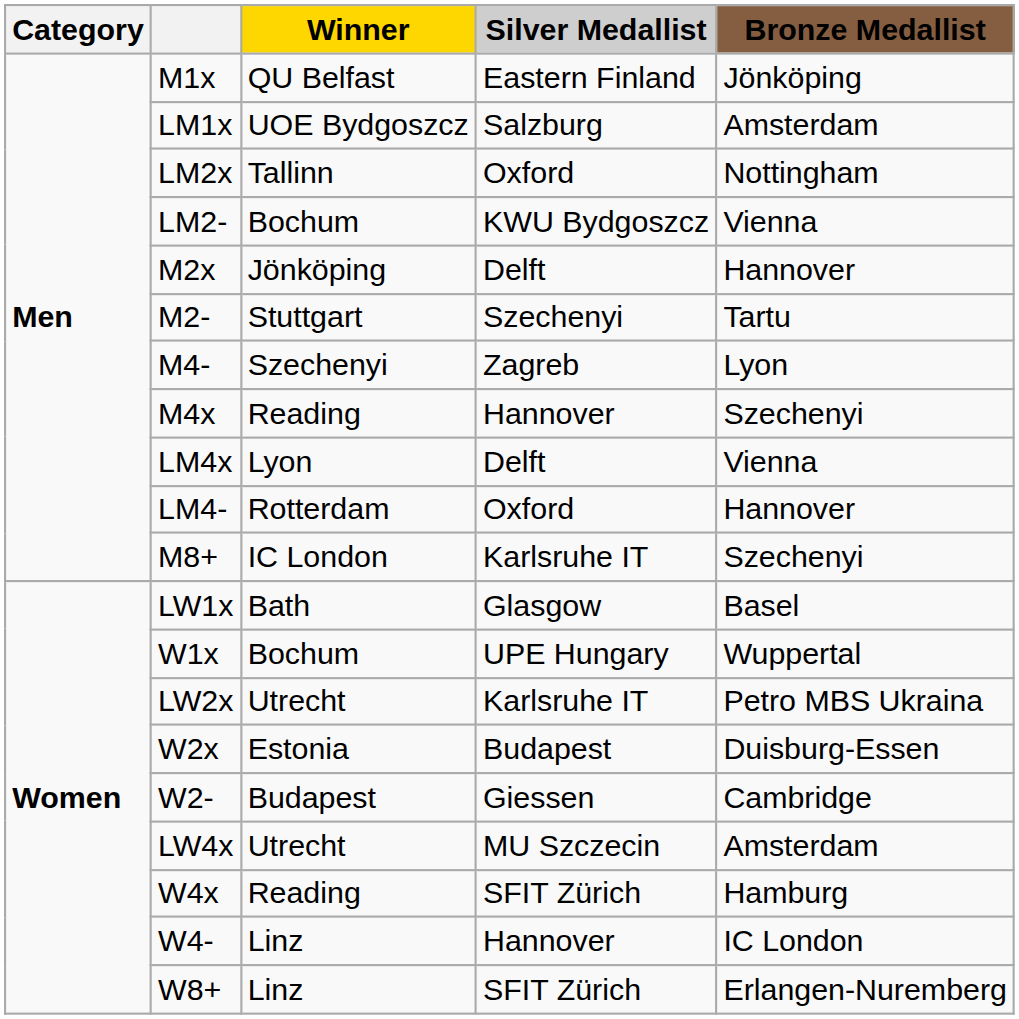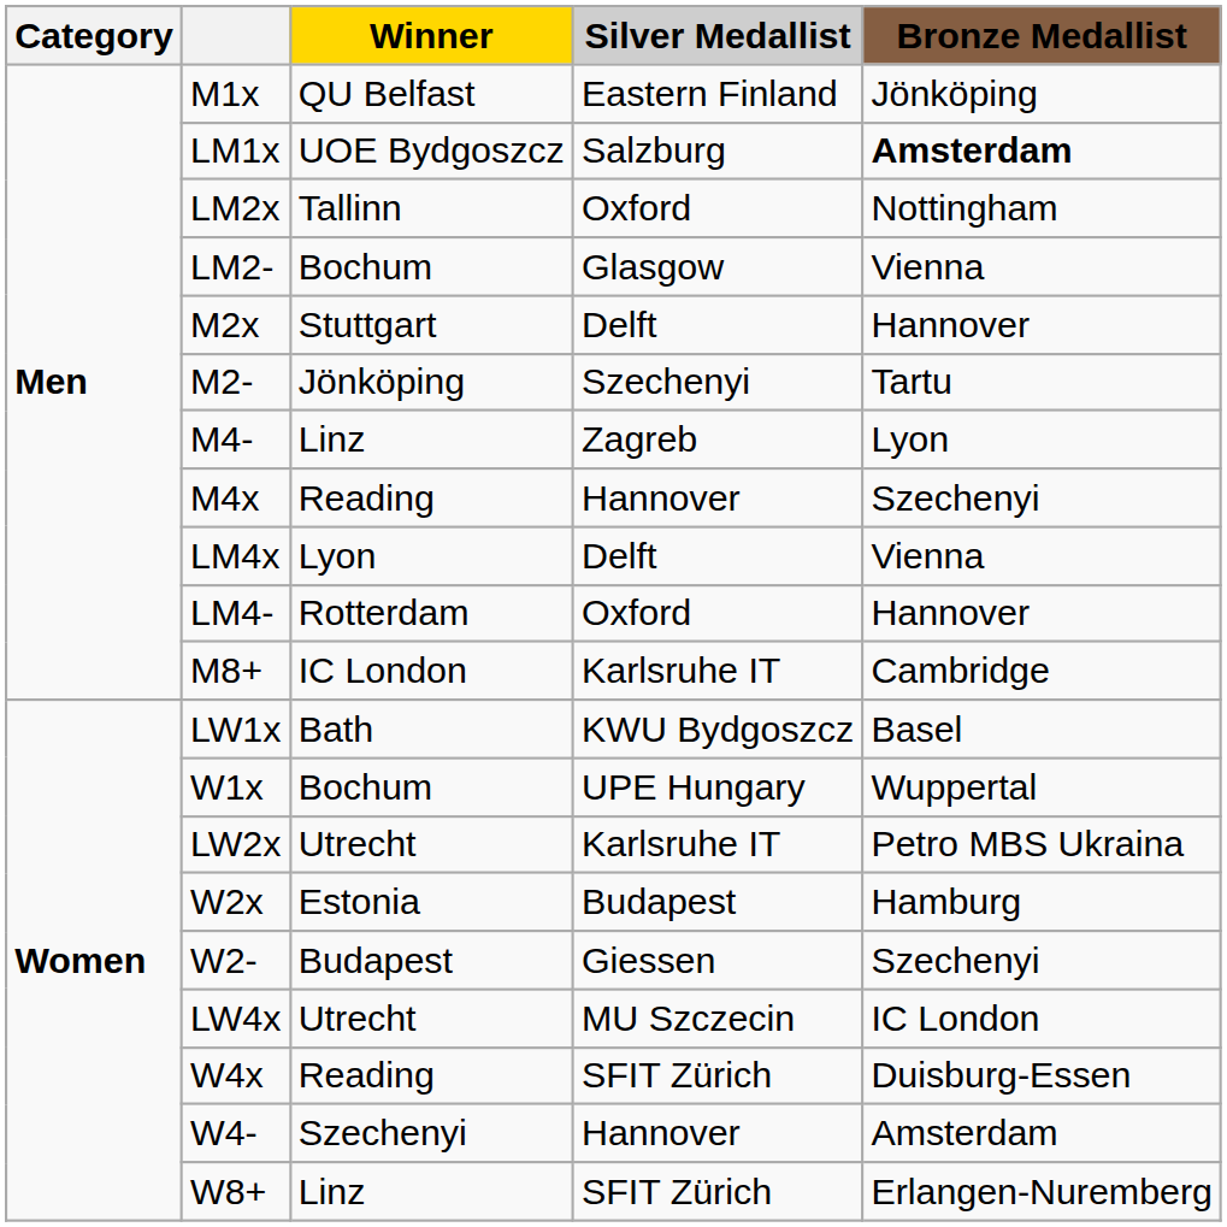LM1x | Bronze Medallist: normal -> bold
LM2- | Silver Medallist: KWU Bydgoszcz -> Glasgow
M2x | Winner: Jönköping -> Stuttgart
M2- | Winner: Stuttgart -> Jönköping
M4- | Winner: Szechenyi -> Linz
M8+ | Bronze Medallist: Szechenyi -> Cambridge
LW1x | Silver Medallist: Glasgow -> KWU Bydgoszcz
W2x | Bronze Medallist: Duisburg-Essen -> Hamburg
W2- | Bronze Medallist: Cambridge -> Szechenyi
LW4x | Bronze Medallist: Amsterdam -> IC London
W4x | Bronze Medallist: Hamburg -> Duisburg-Essen
W4- | Winner: Linz -> Szechenyi
W4- | Bronze Medallist: IC London -> Amsterdam
